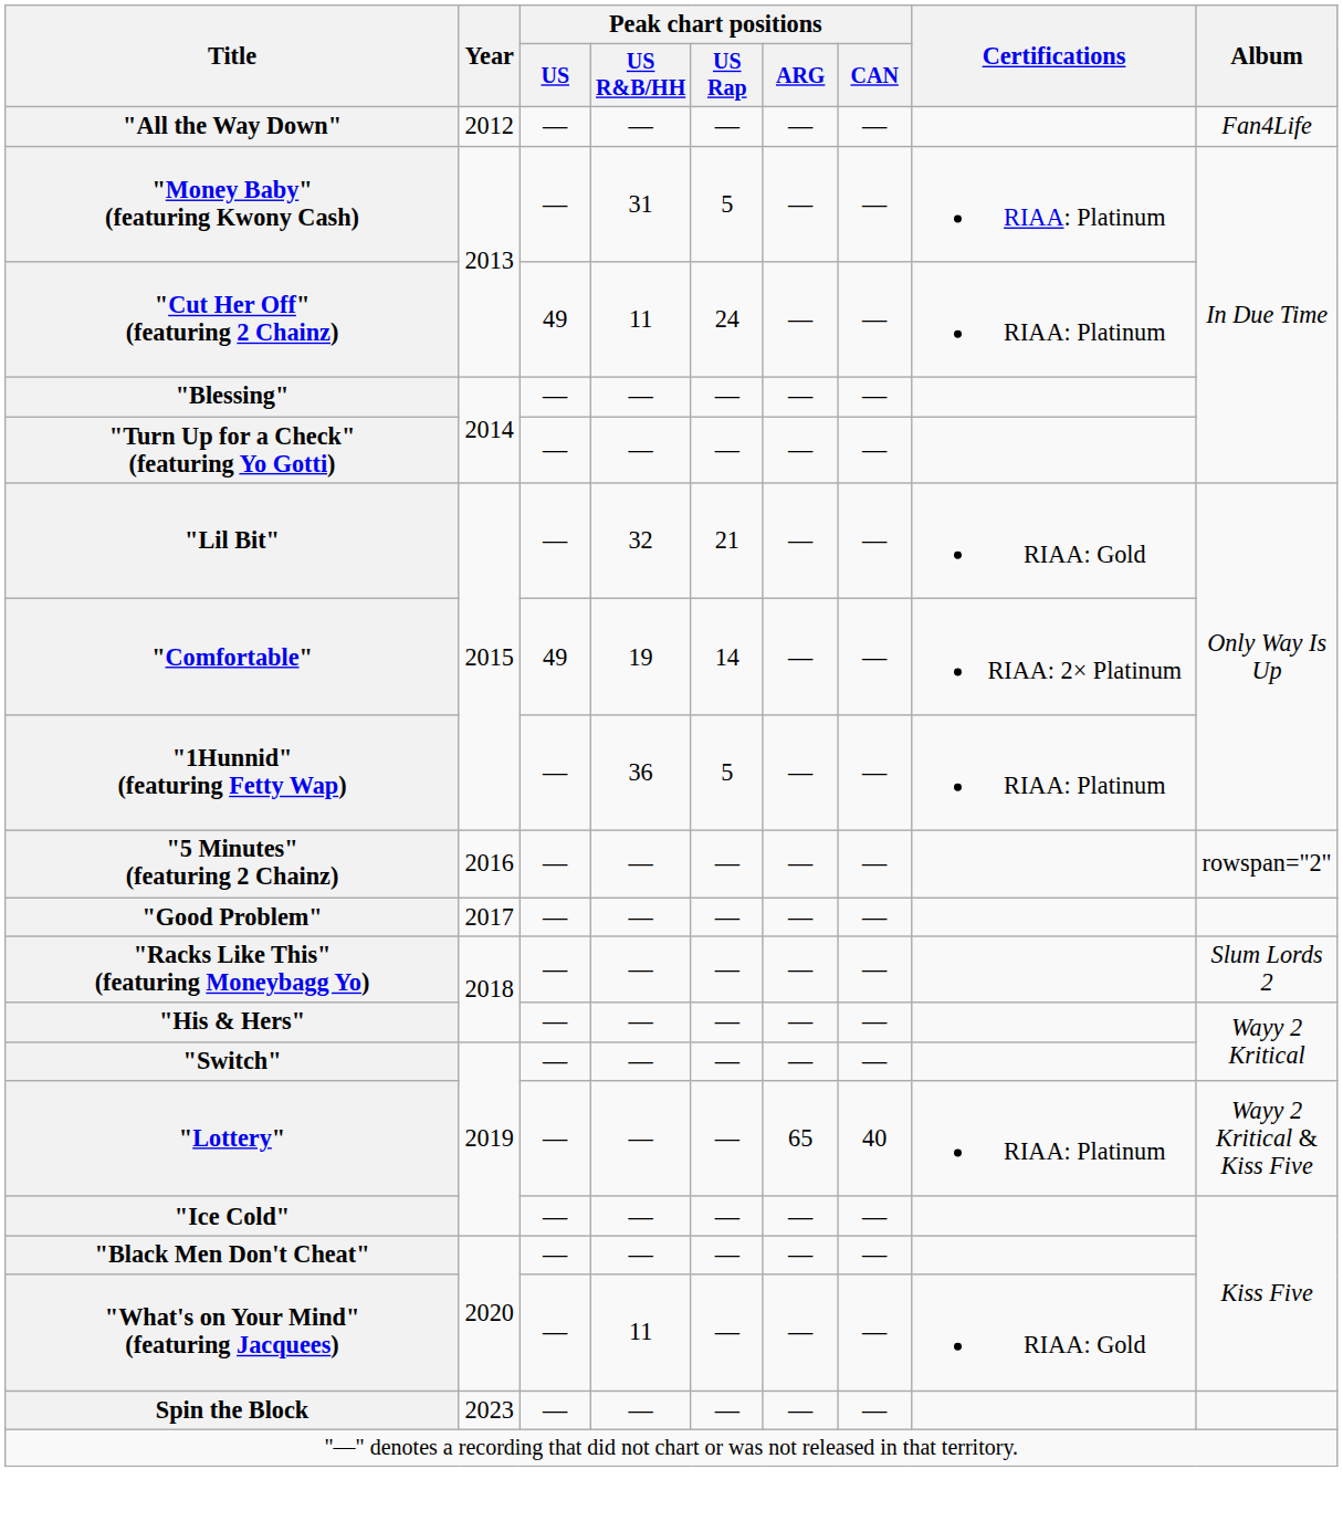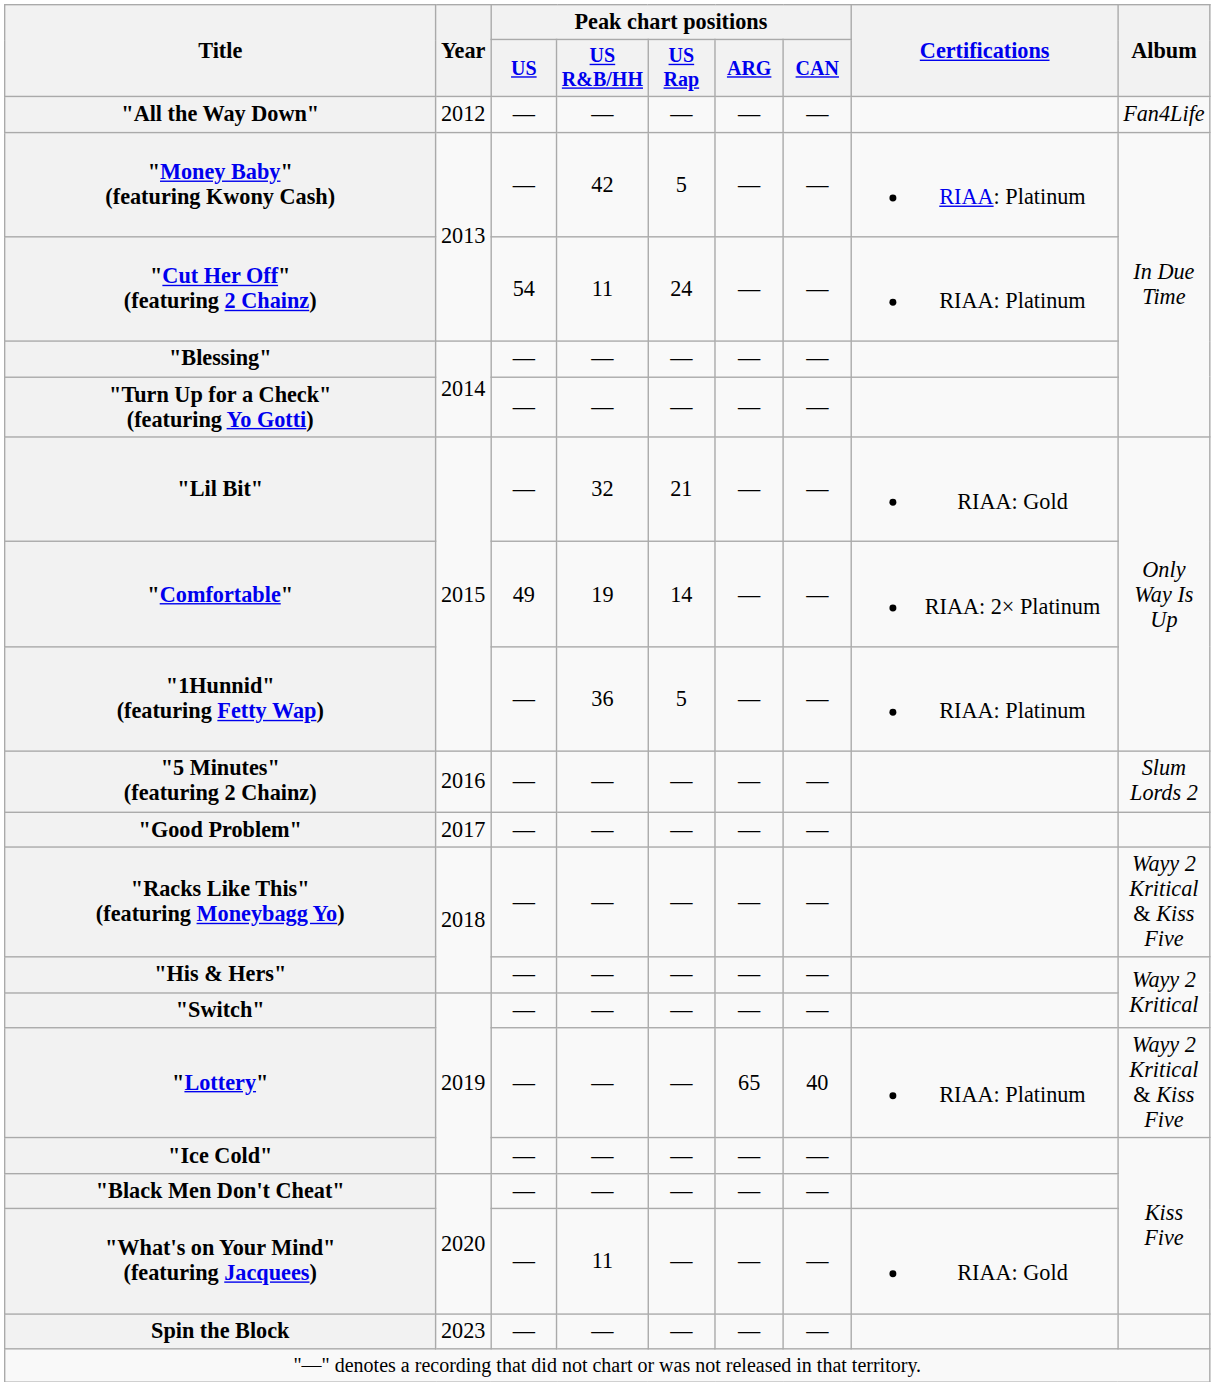"Money Baby" (featuring Kwony Cash) | Peak chart positions / US R&B/HH: 31 -> 42
"Cut Her Off" (featuring 2 Chainz) | Peak chart positions / US: 49 -> 54
"5 Minutes" (featuring 2 Chainz) | Album: rowspan="2" -> Slum Lords 2
"Racks Like This" (featuring Moneybagg Yo) | Album: Slum Lords 2 -> Wayy 2 Kritical & Kiss Five
